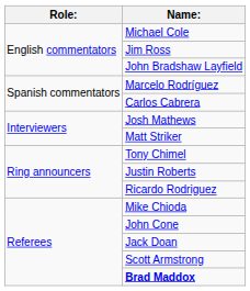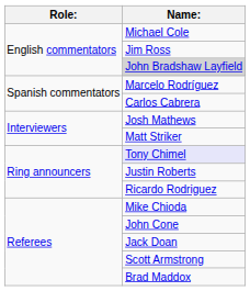John Bradshaw Layfield | Name:: no background -> lightgrey background
Tony Chimel | Name:: no background -> lavender background
Brad Maddox | Name:: bold -> normal
